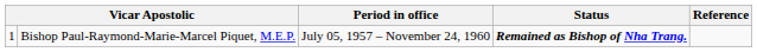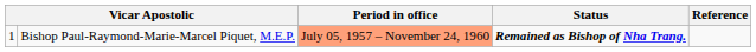Bishop Paul-Raymond-Marie-Marcel Piquet, M.E.P. | Period in office: no background -> lightsalmon background
